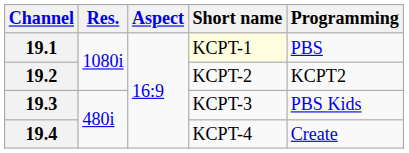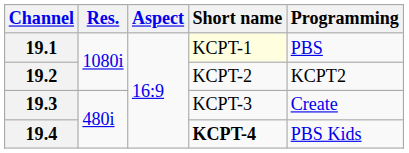19.3 | Programming: PBS Kids -> Create
19.4 | Short name: normal -> bold
19.4 | Programming: Create -> PBS Kids
